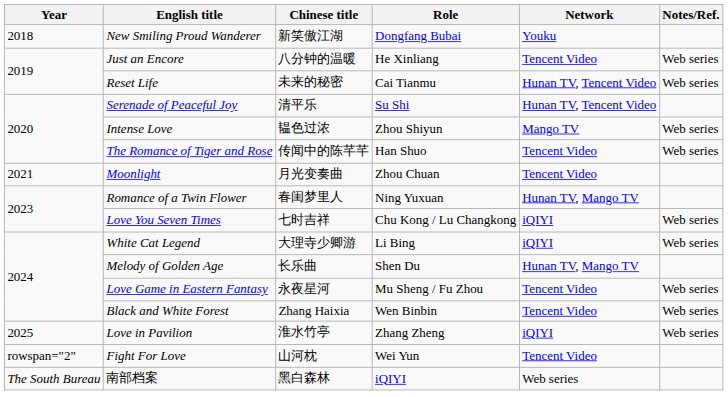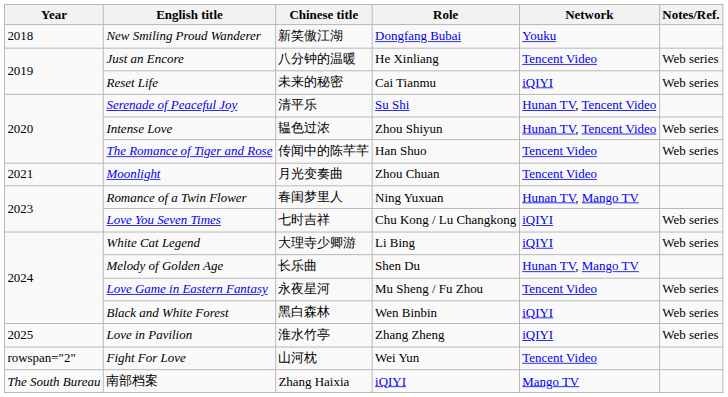Reset Life | Network: Hunan TV, Tencent Video -> iQIYI
Intense Love | Network: Mango TV -> Hunan TV, Tencent Video
Black and White Forest | Chinese title: Zhang Haixia -> 黑白森林
Black and White Forest | Network: Tencent Video -> iQIYI
南部档案 | Chinese title: 黑白森林 -> Zhang Haixia
南部档案 | Network: Web series -> Mango TV
